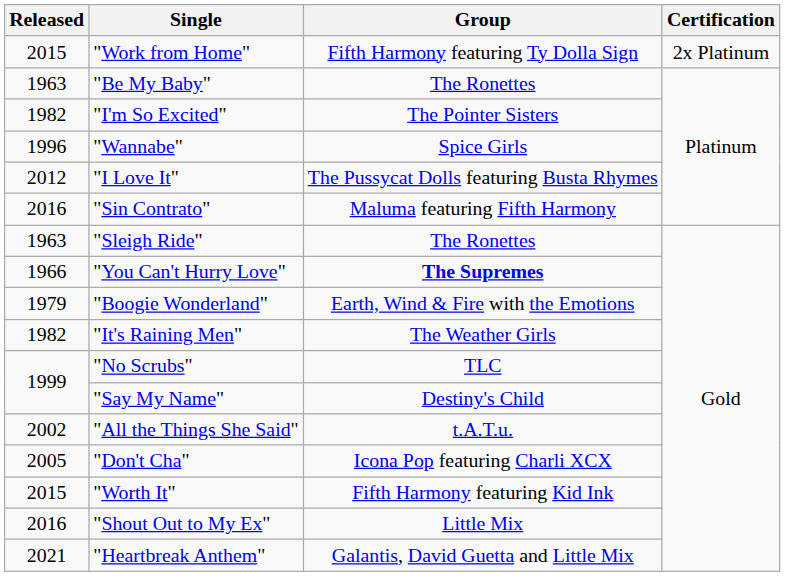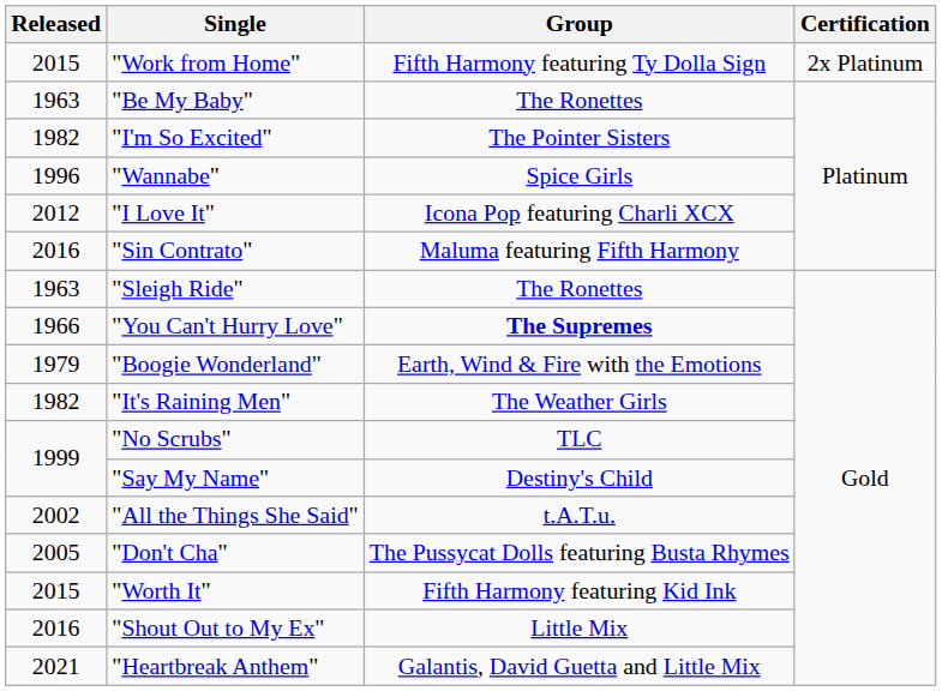"I Love It" | Group: The Pussycat Dolls featuring Busta Rhymes -> Icona Pop featuring Charli XCX
"Don't Cha" | Group: Icona Pop featuring Charli XCX -> The Pussycat Dolls featuring Busta Rhymes
